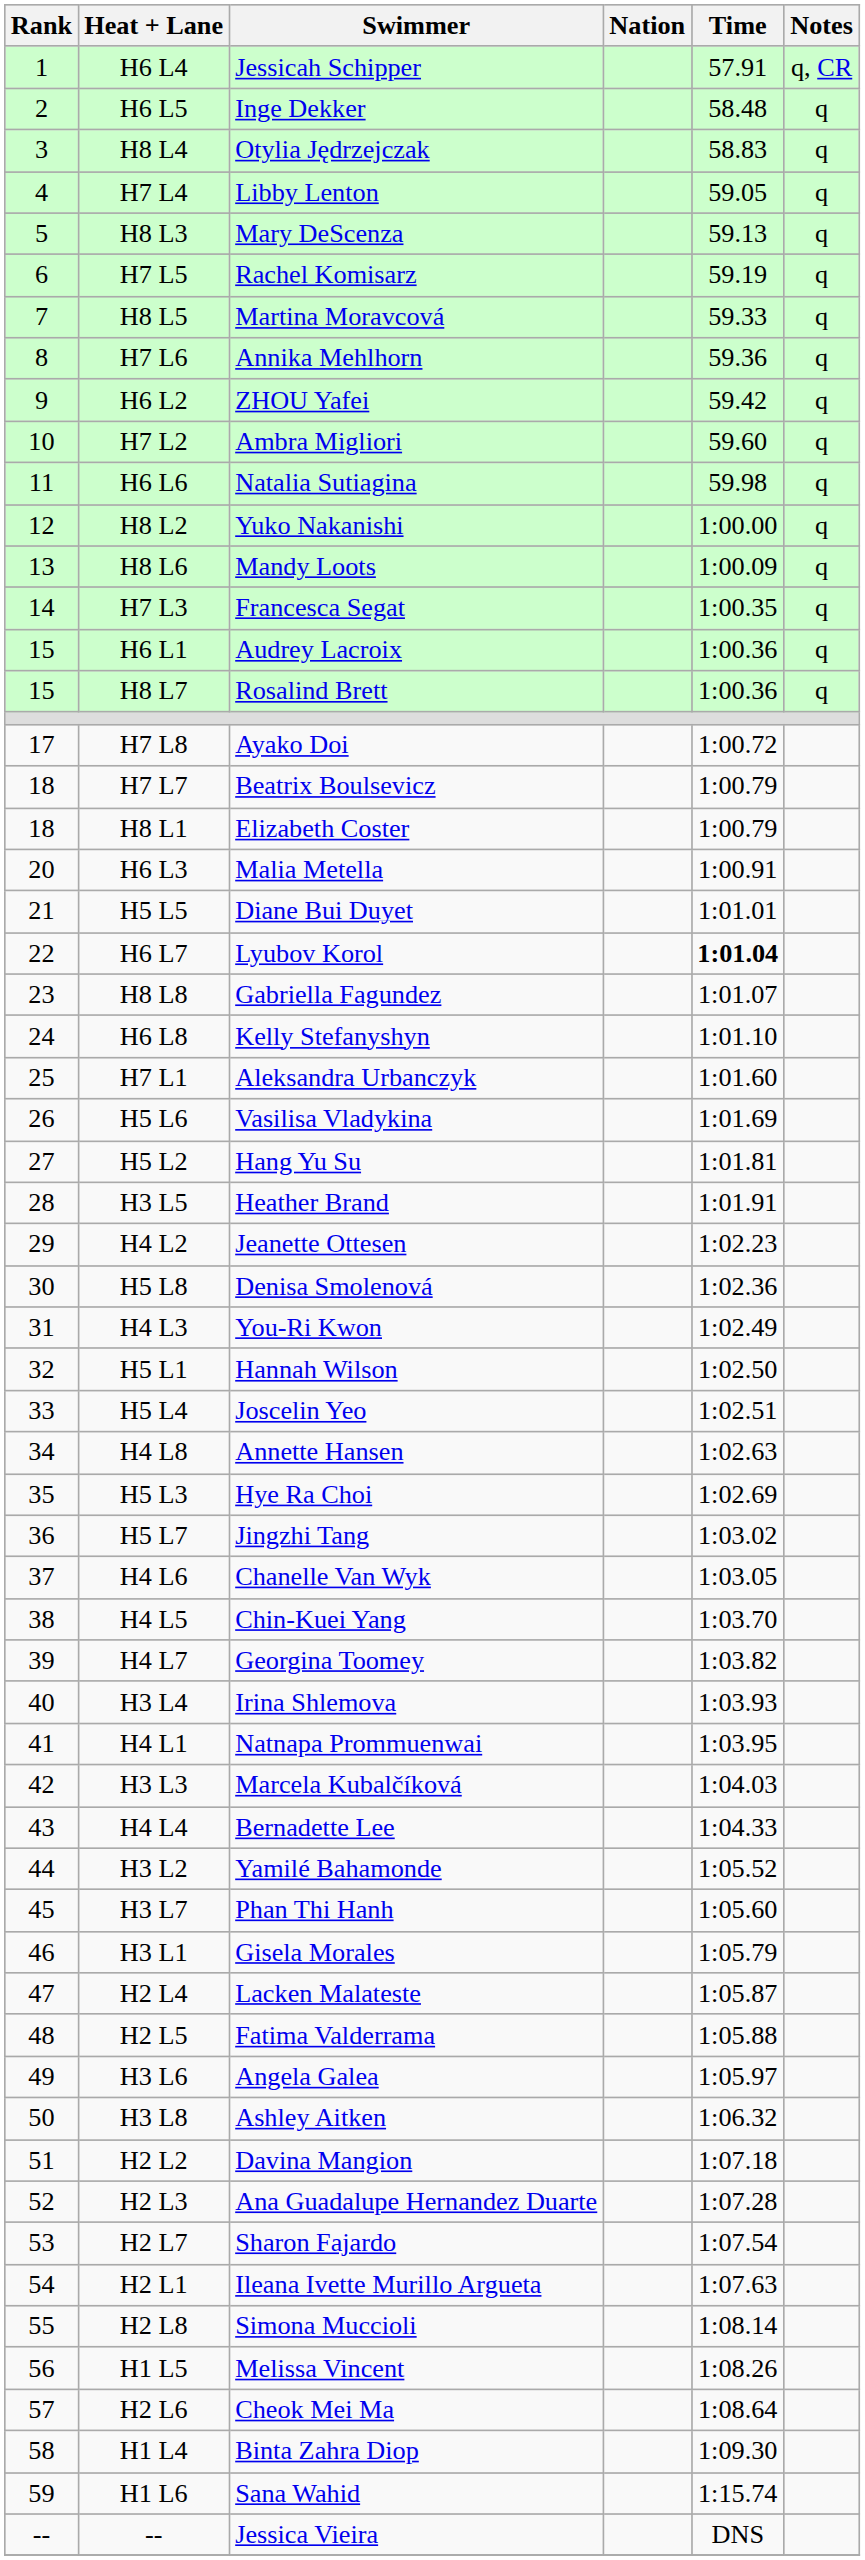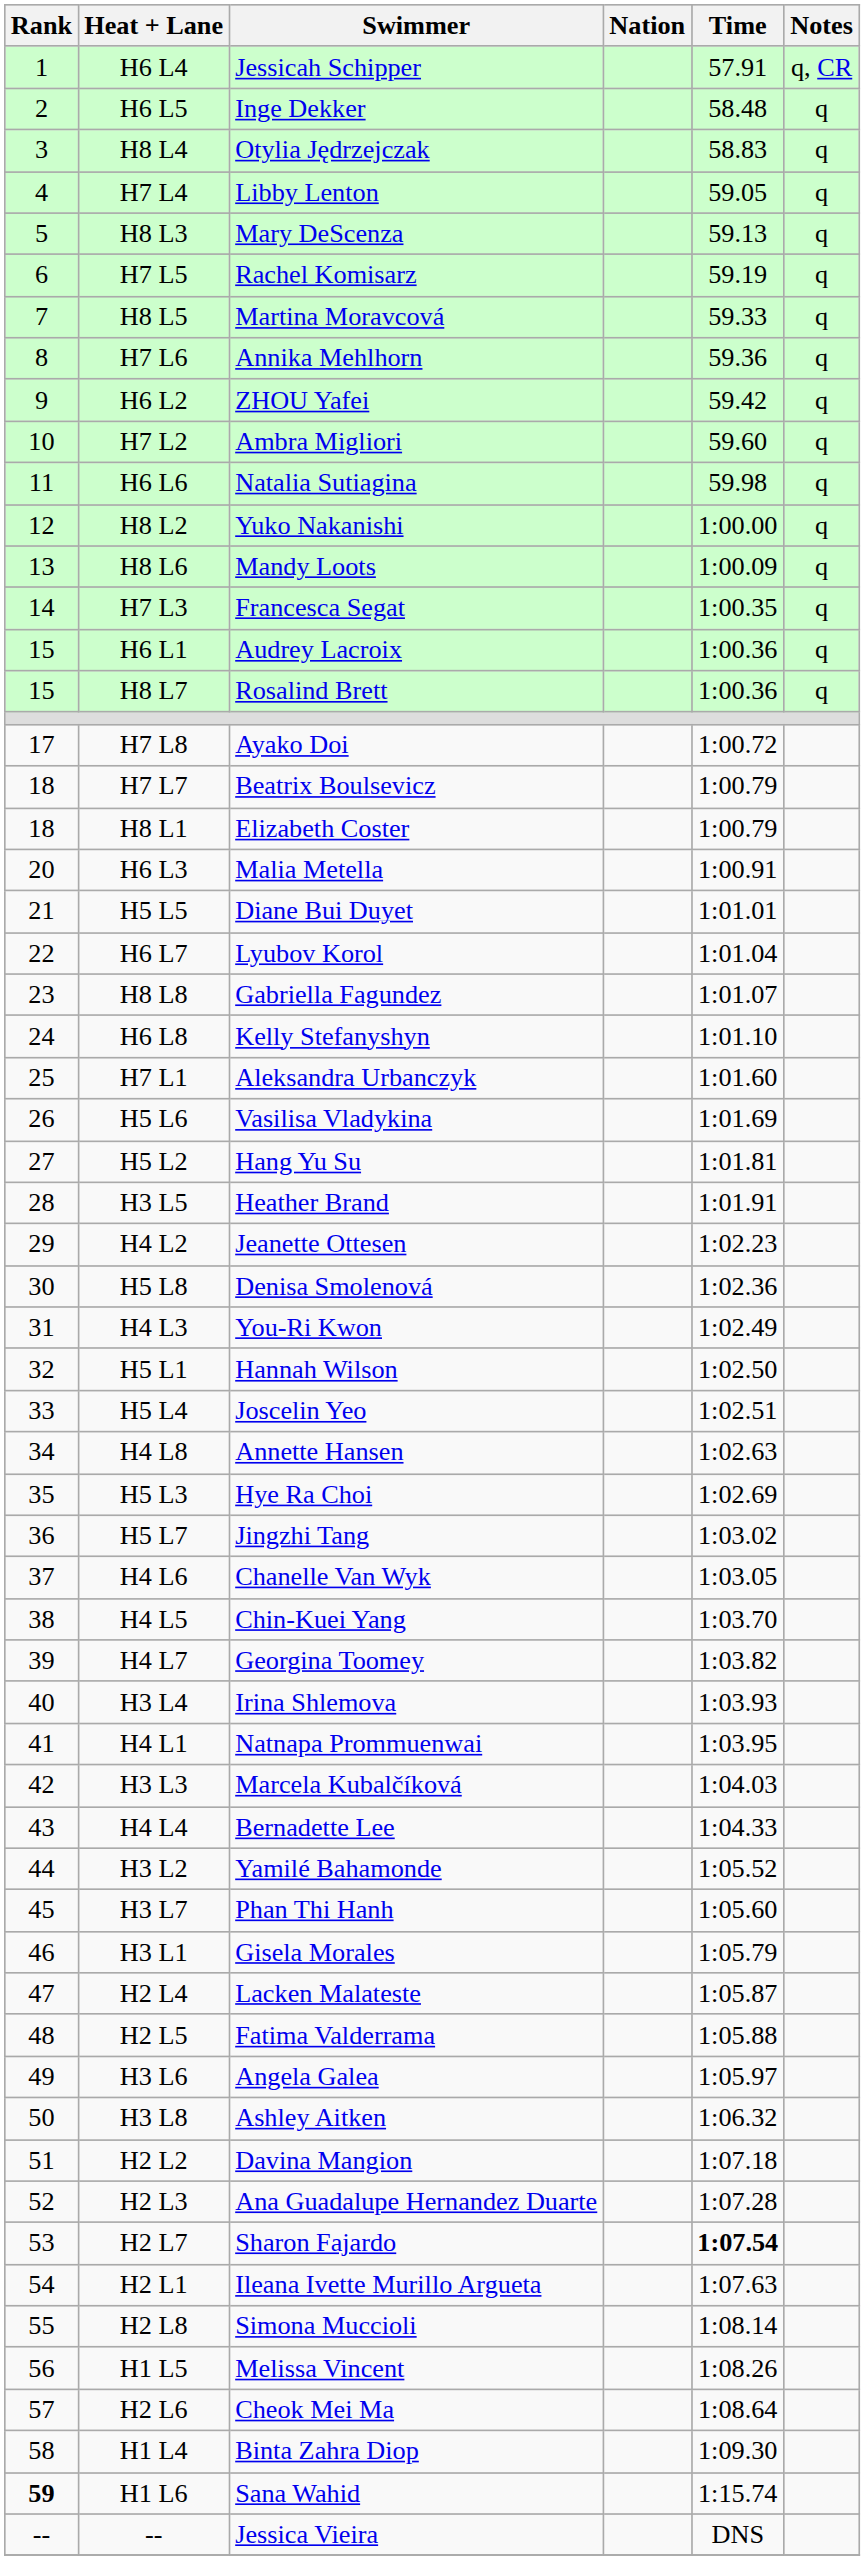H6 L7 | Time: bold -> normal
H2 L7 | Time: normal -> bold
H1 L6 | Rank: normal -> bold
